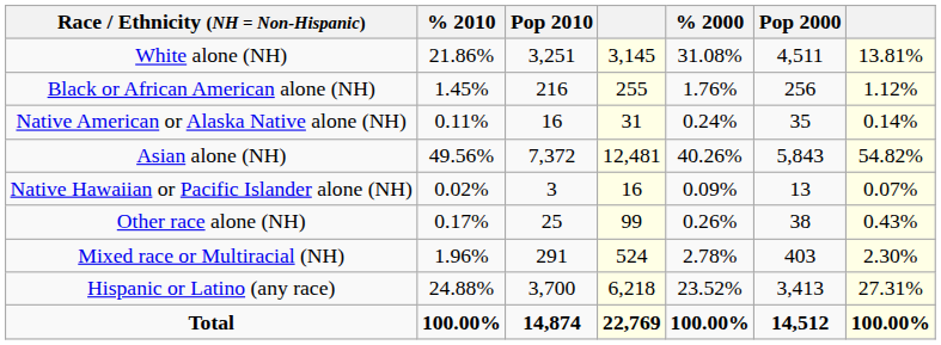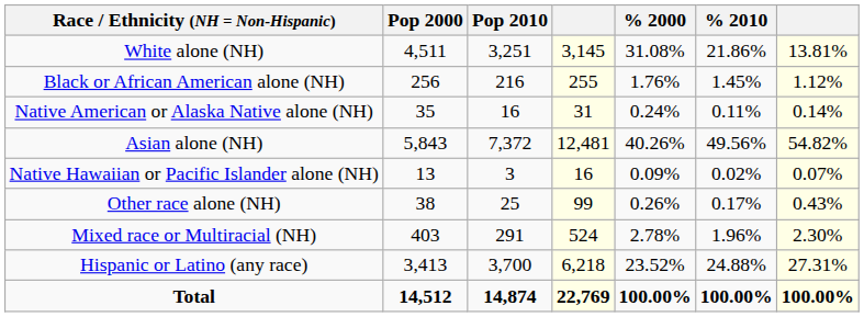columns swapped: Pop 2000 <-> % 2010
